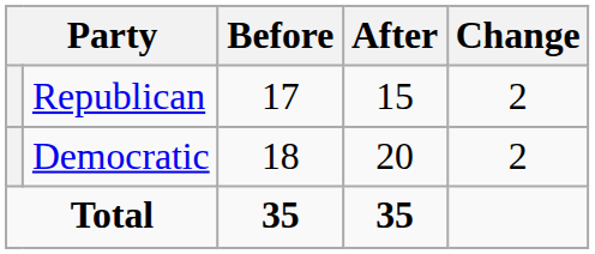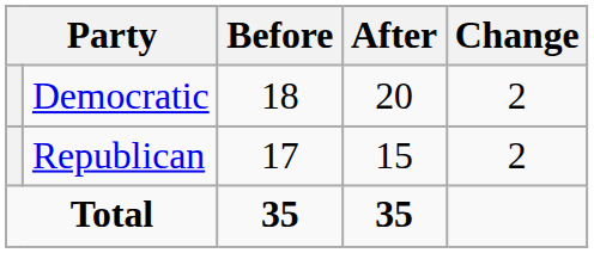rows swapped: Democratic <-> Republican
